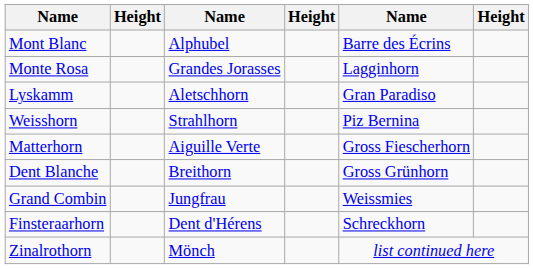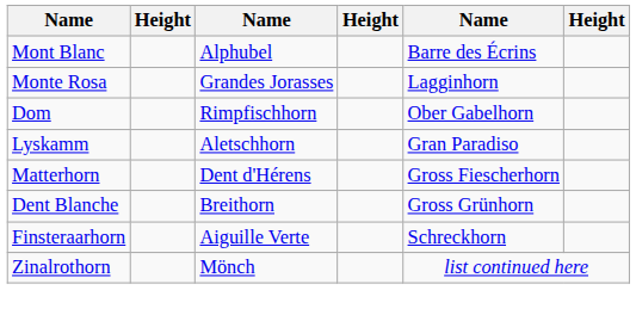+ row: Dom | Rimpfischhorn | Ober Gabelhorn
- row: Weisshorn | Strahlhorn | Piz Bernina
Matterhorn | column 3: Aiguille Verte -> Dent d'Hérens
- row: Grand Combin | Jungfrau | Weissmies
Finsteraarhorn | column 3: Dent d'Hérens -> Aiguille Verte
